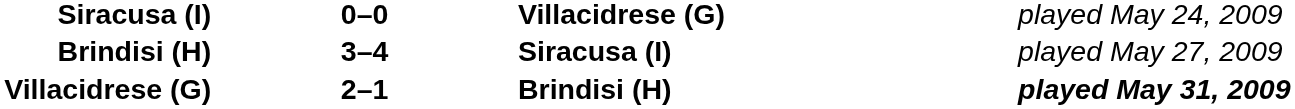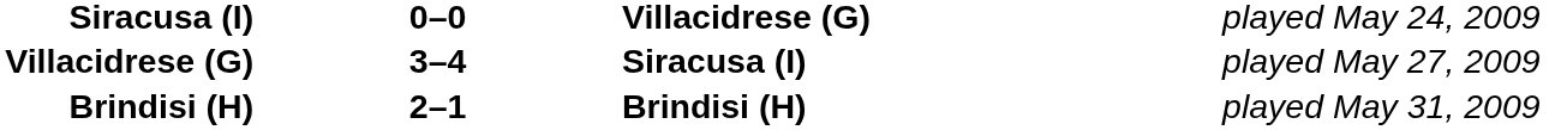row 2 | column 1: Brindisi (H) -> Villacidrese (G)
row 3 | column 1: Villacidrese (G) -> Brindisi (H)
row 3 | column 4: bold -> normal
